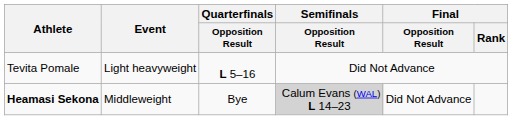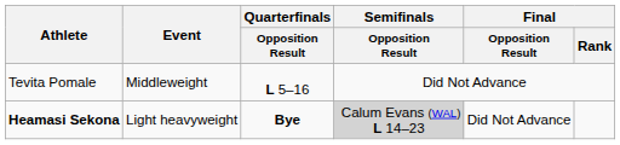Tevita Pomale | Event: Light heavyweight -> Middleweight
Heamasi Sekona | Event: Middleweight -> Light heavyweight
Heamasi Sekona | Quarterfinals / Opposition Result: normal -> bold
